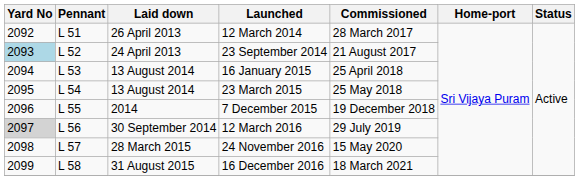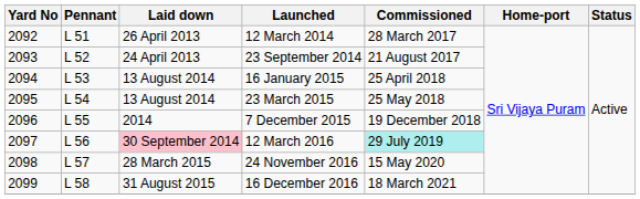23 September 2014 | Yard No: lightblue background -> no background
12 March 2016 | Yard No: lightgrey background -> no background
12 March 2016 | Laid down: no background -> pink background
12 March 2016 | Commissioned: no background -> paleturquoise background
